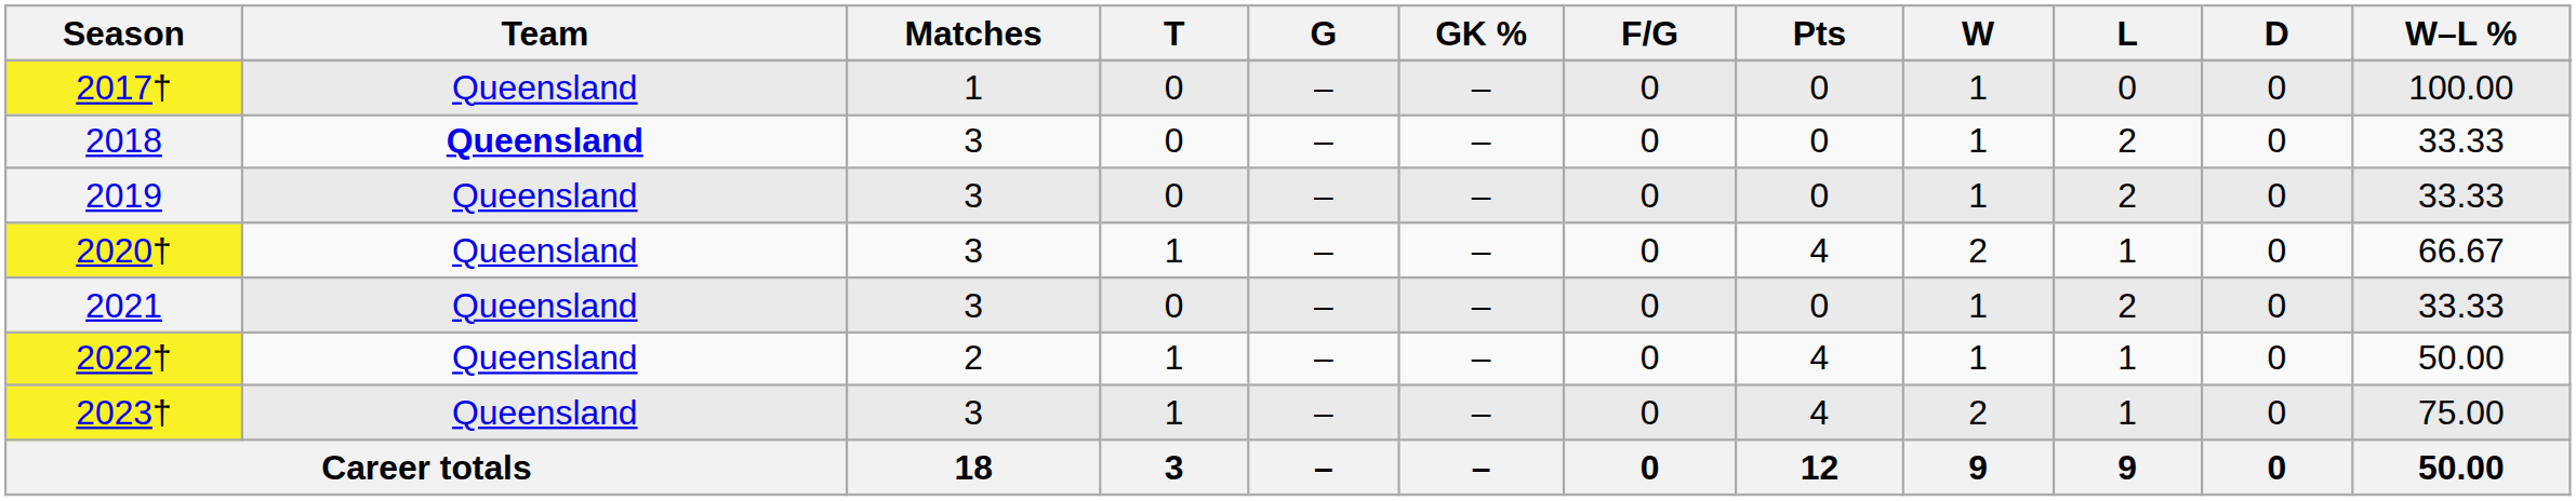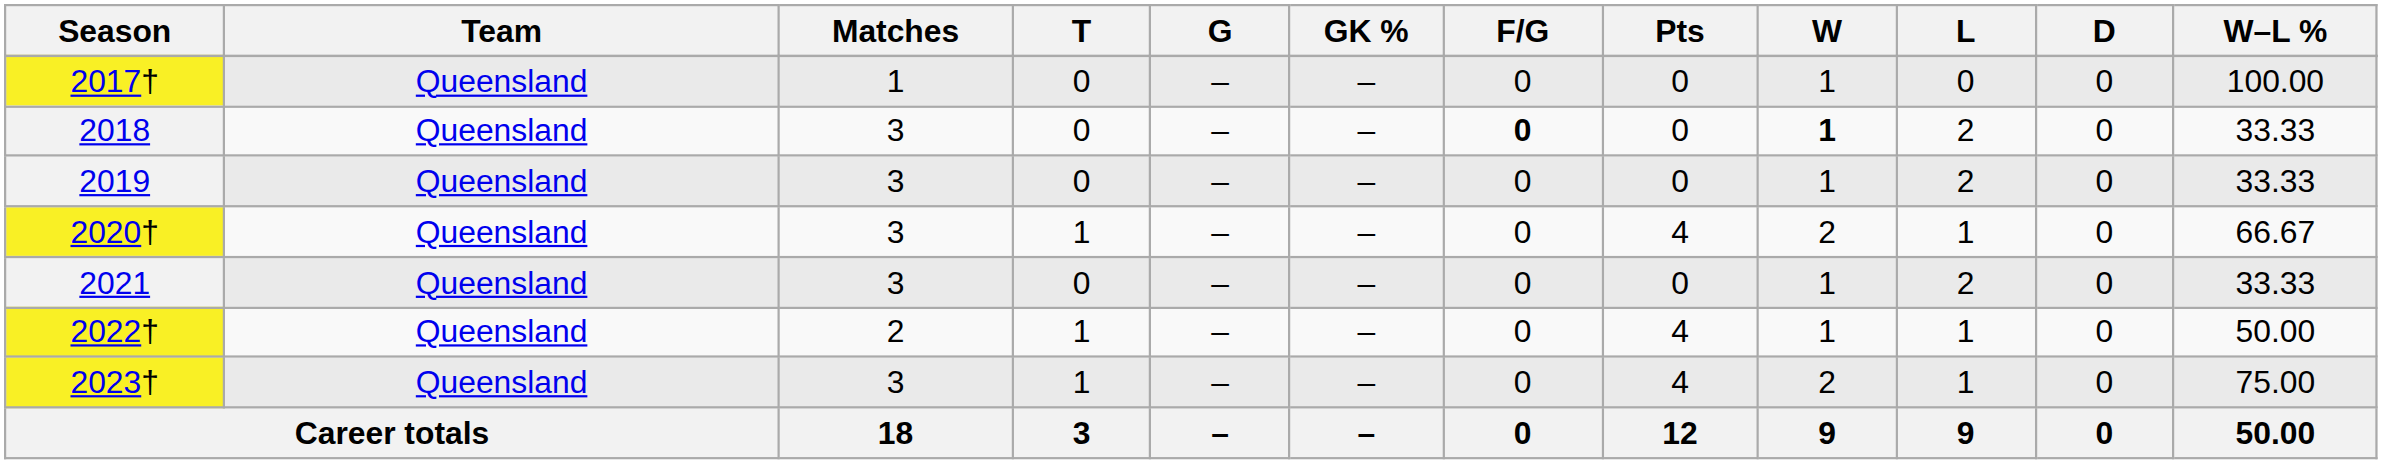2018 | Team: bold -> normal
2018 | F/G: normal -> bold
2018 | W: normal -> bold
